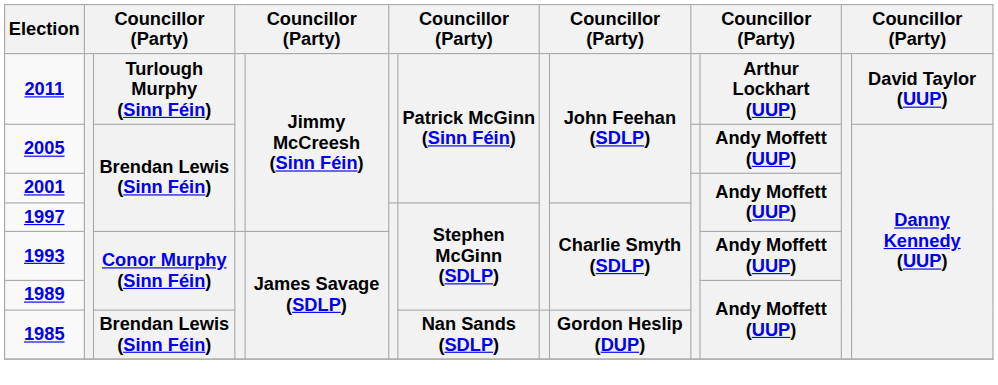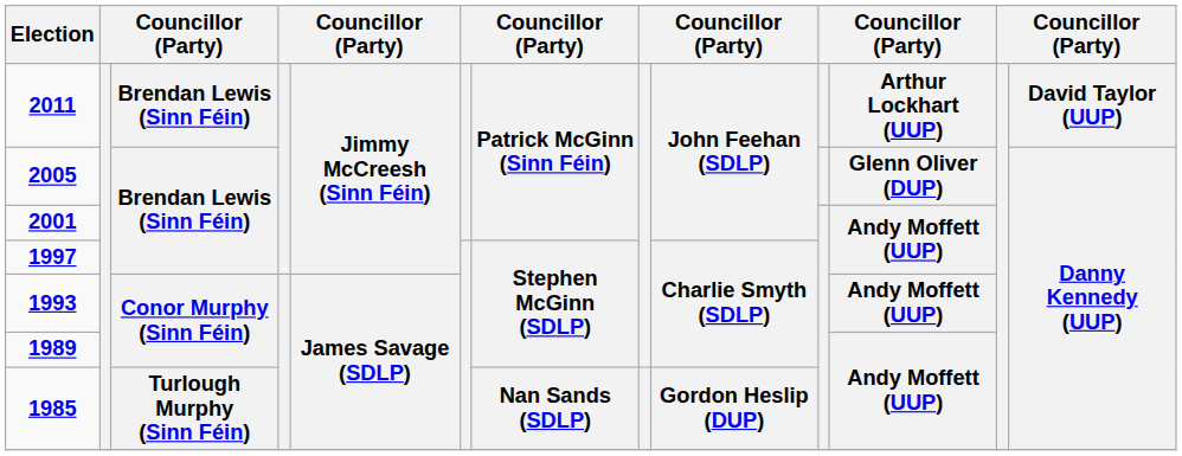2011 | column 3: Turlough Murphy (Sinn Féin) -> Brendan Lewis (Sinn Féin)
2005 | column 11: Andy Moffett (UUP) -> Glenn Oliver (DUP)
1985 | column 3: Brendan Lewis (Sinn Féin) -> Turlough Murphy (Sinn Féin)
